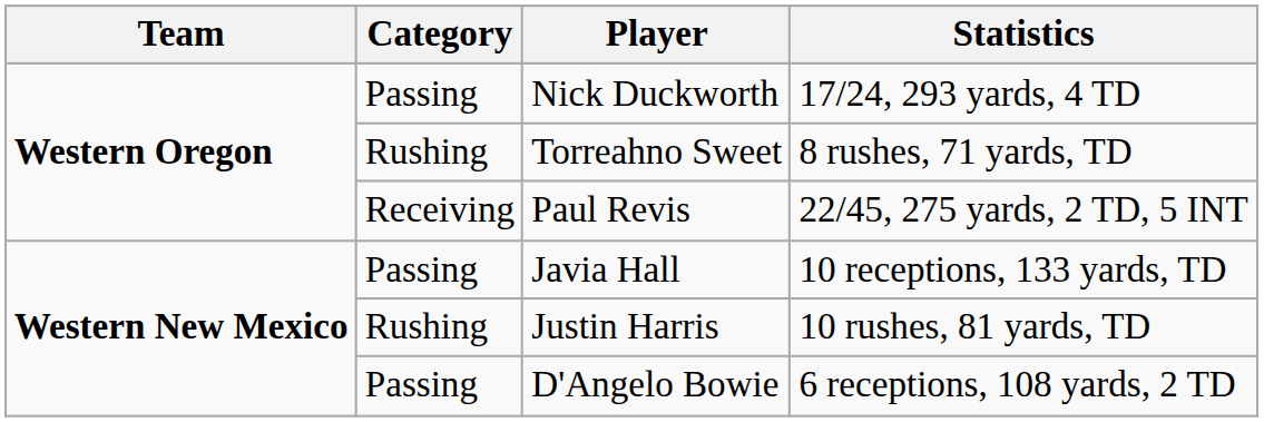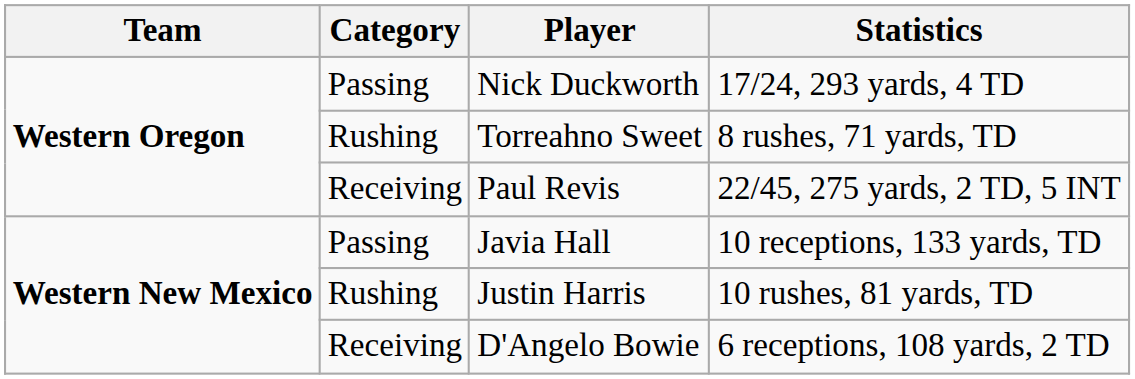D'Angelo Bowie | Category: Passing -> Receiving
